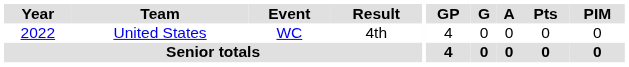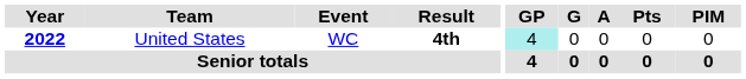United States | Year: normal -> bold
United States | Result: normal -> bold
United States | GP: no background -> paleturquoise background
